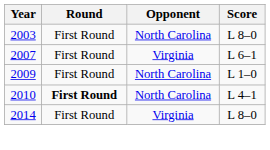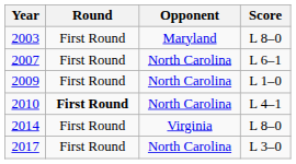2003 | Opponent: North Carolina -> Maryland
2007 | Opponent: Virginia -> North Carolina
+ row: 2017 | First Round | North Carolina | L 3–0
